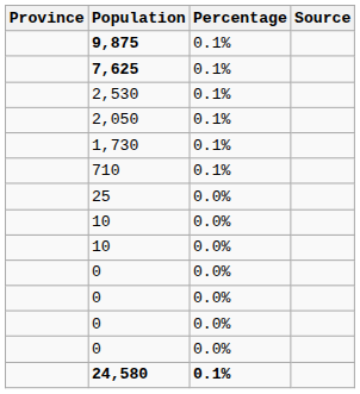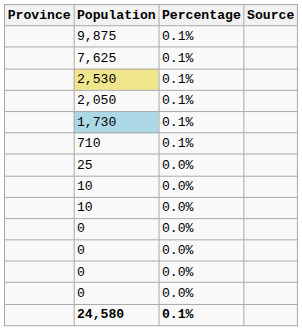9,875 | Population: bold -> normal
7,625 | Population: bold -> normal
2,530 | Population: no background -> khaki background
1,730 | Population: no background -> lightblue background
